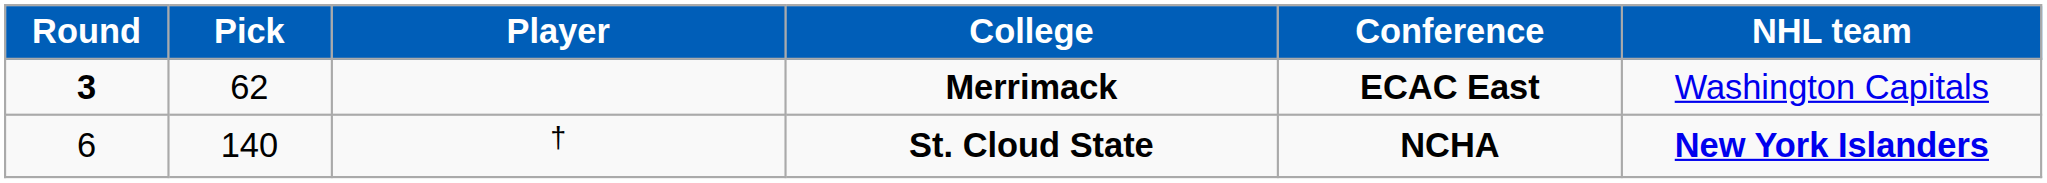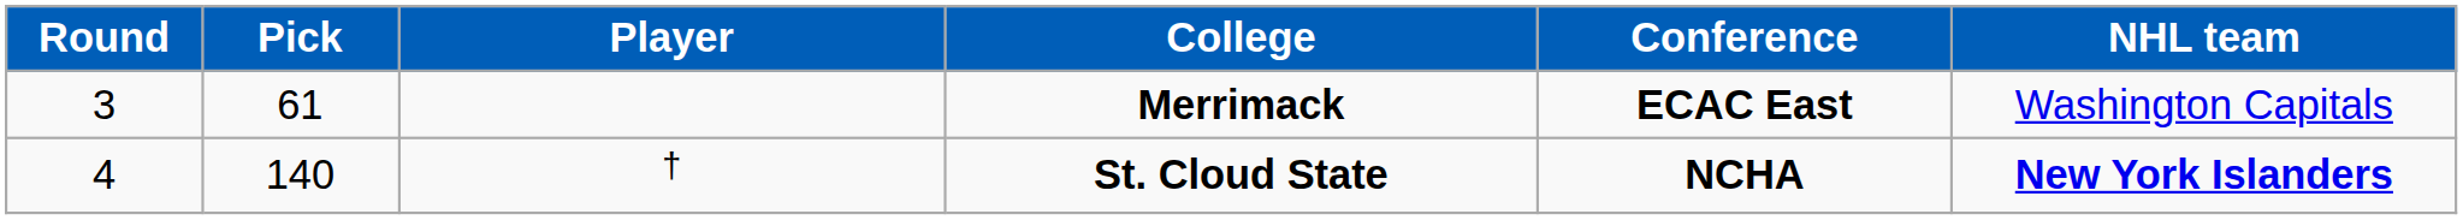Merrimack | Round: bold -> normal
Merrimack | Pick: 62 -> 61
St. Cloud State | Round: 6 -> 4
